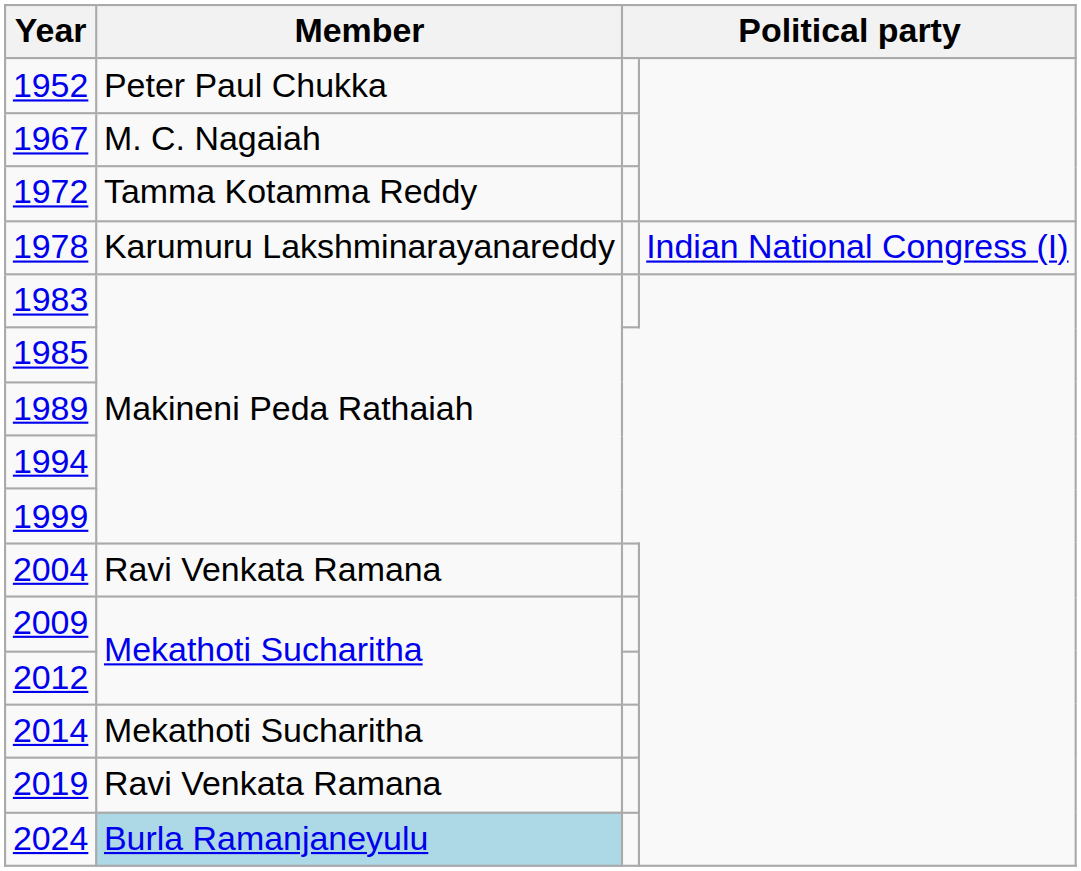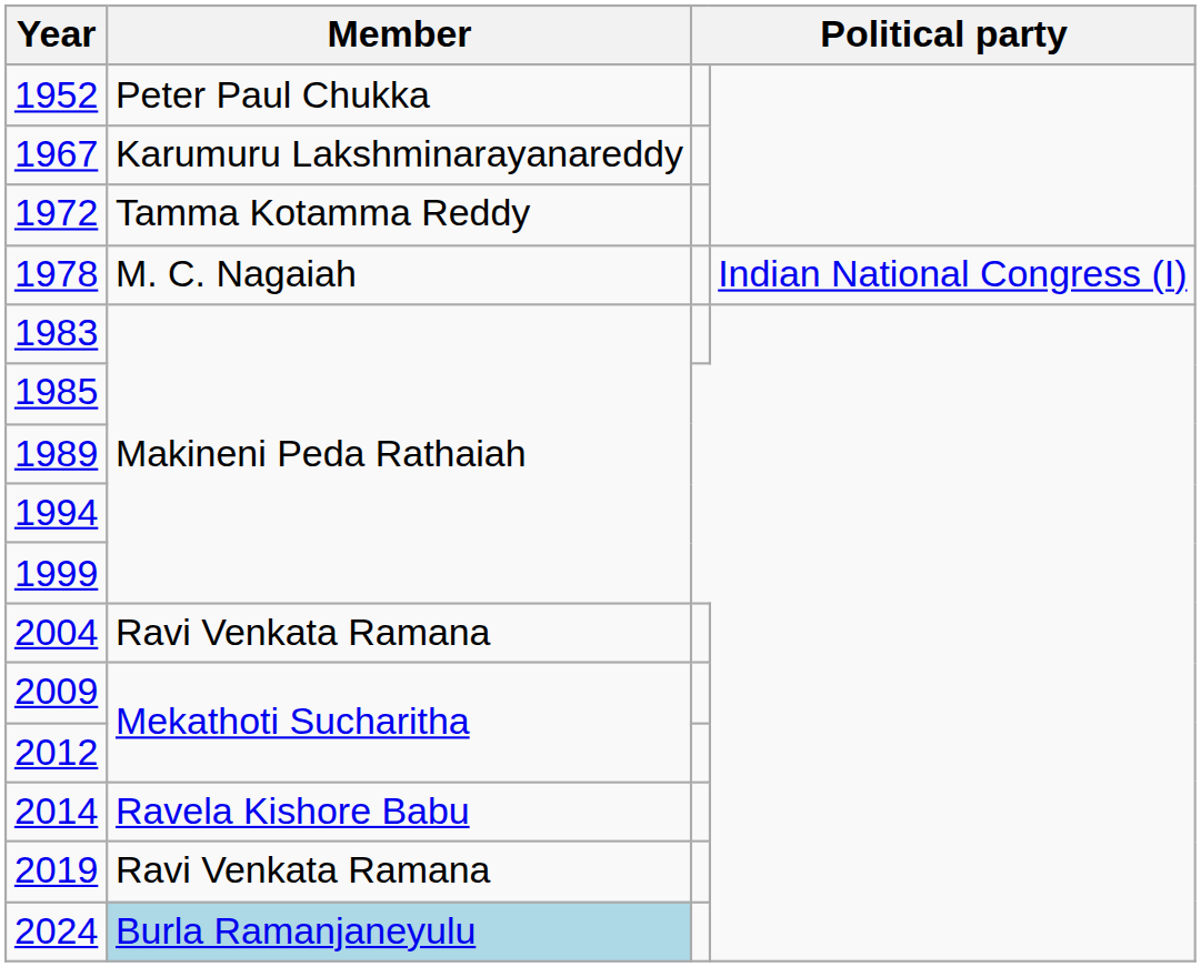1967 | Member: M. C. Nagaiah -> Karumuru Lakshminarayanareddy
1978 | Member: Karumuru Lakshminarayanareddy -> M. C. Nagaiah
2014 | Member: Mekathoti Sucharitha -> Ravela Kishore Babu
